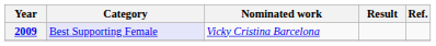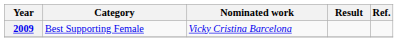2009 | Category: lavender background -> no background
